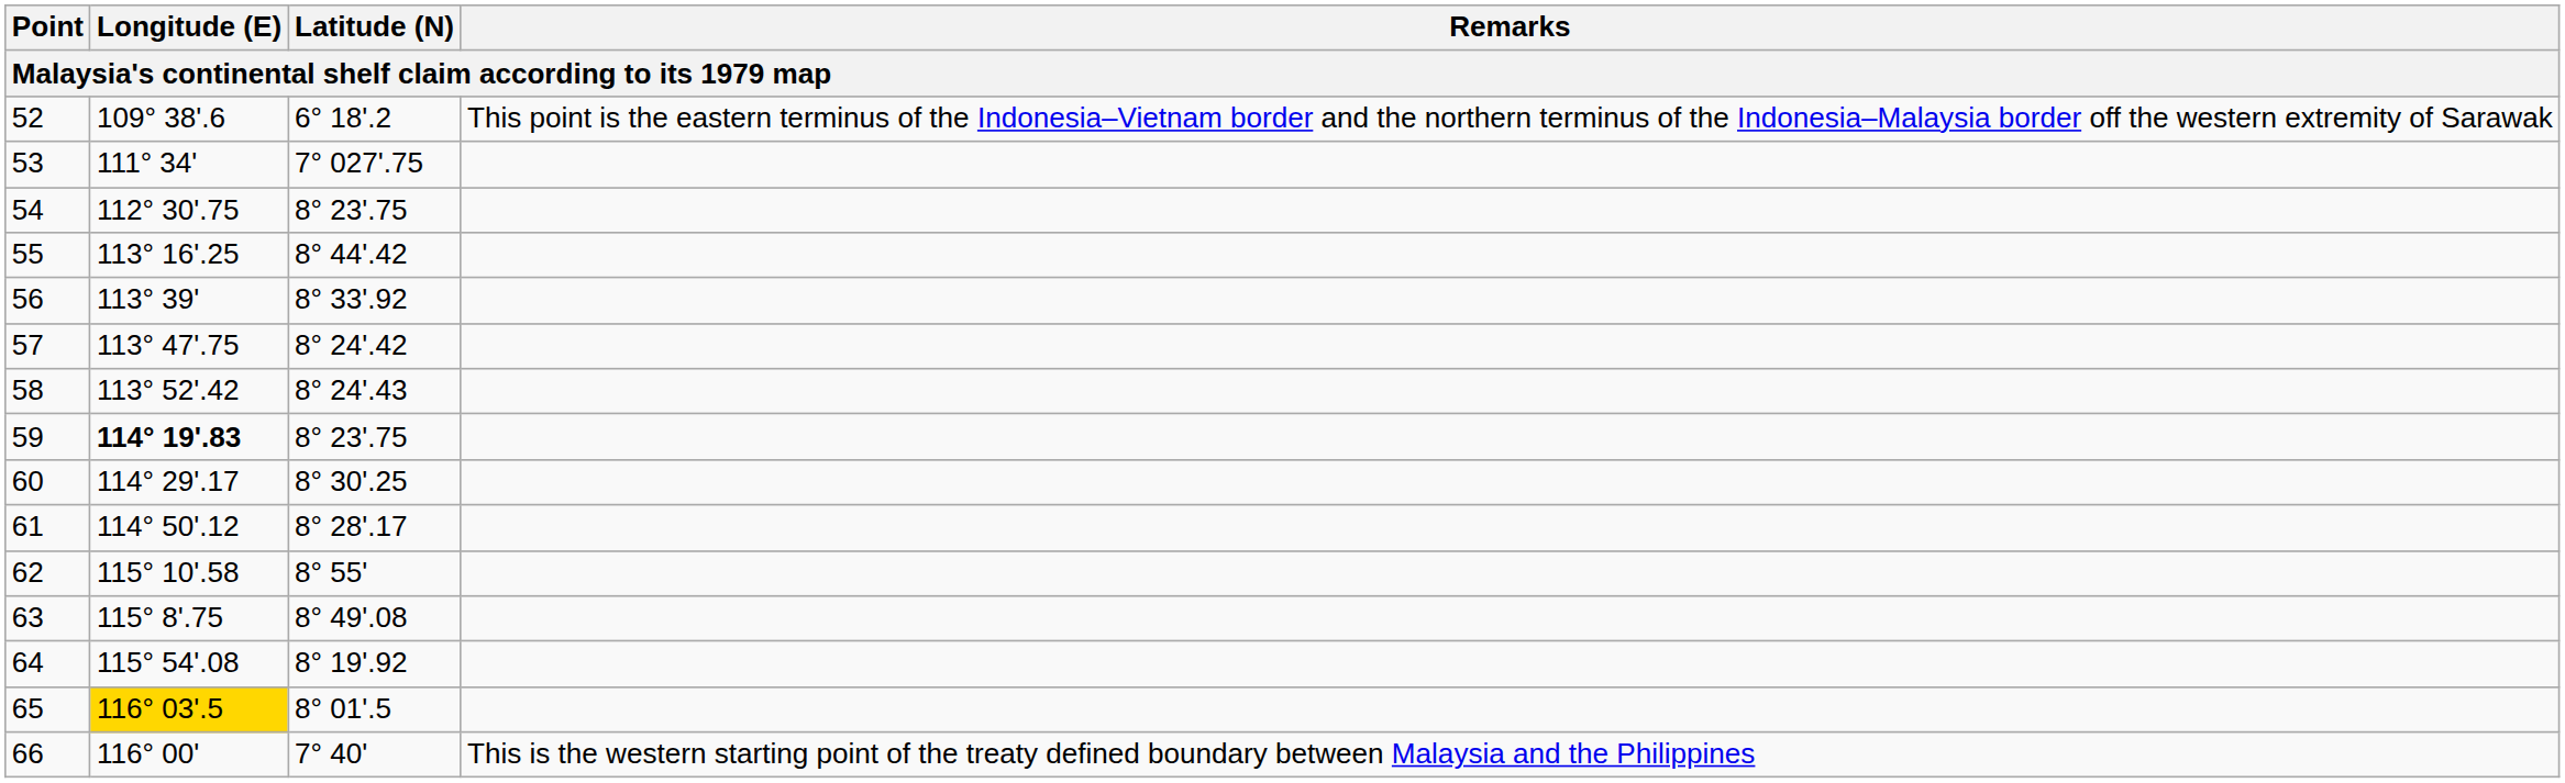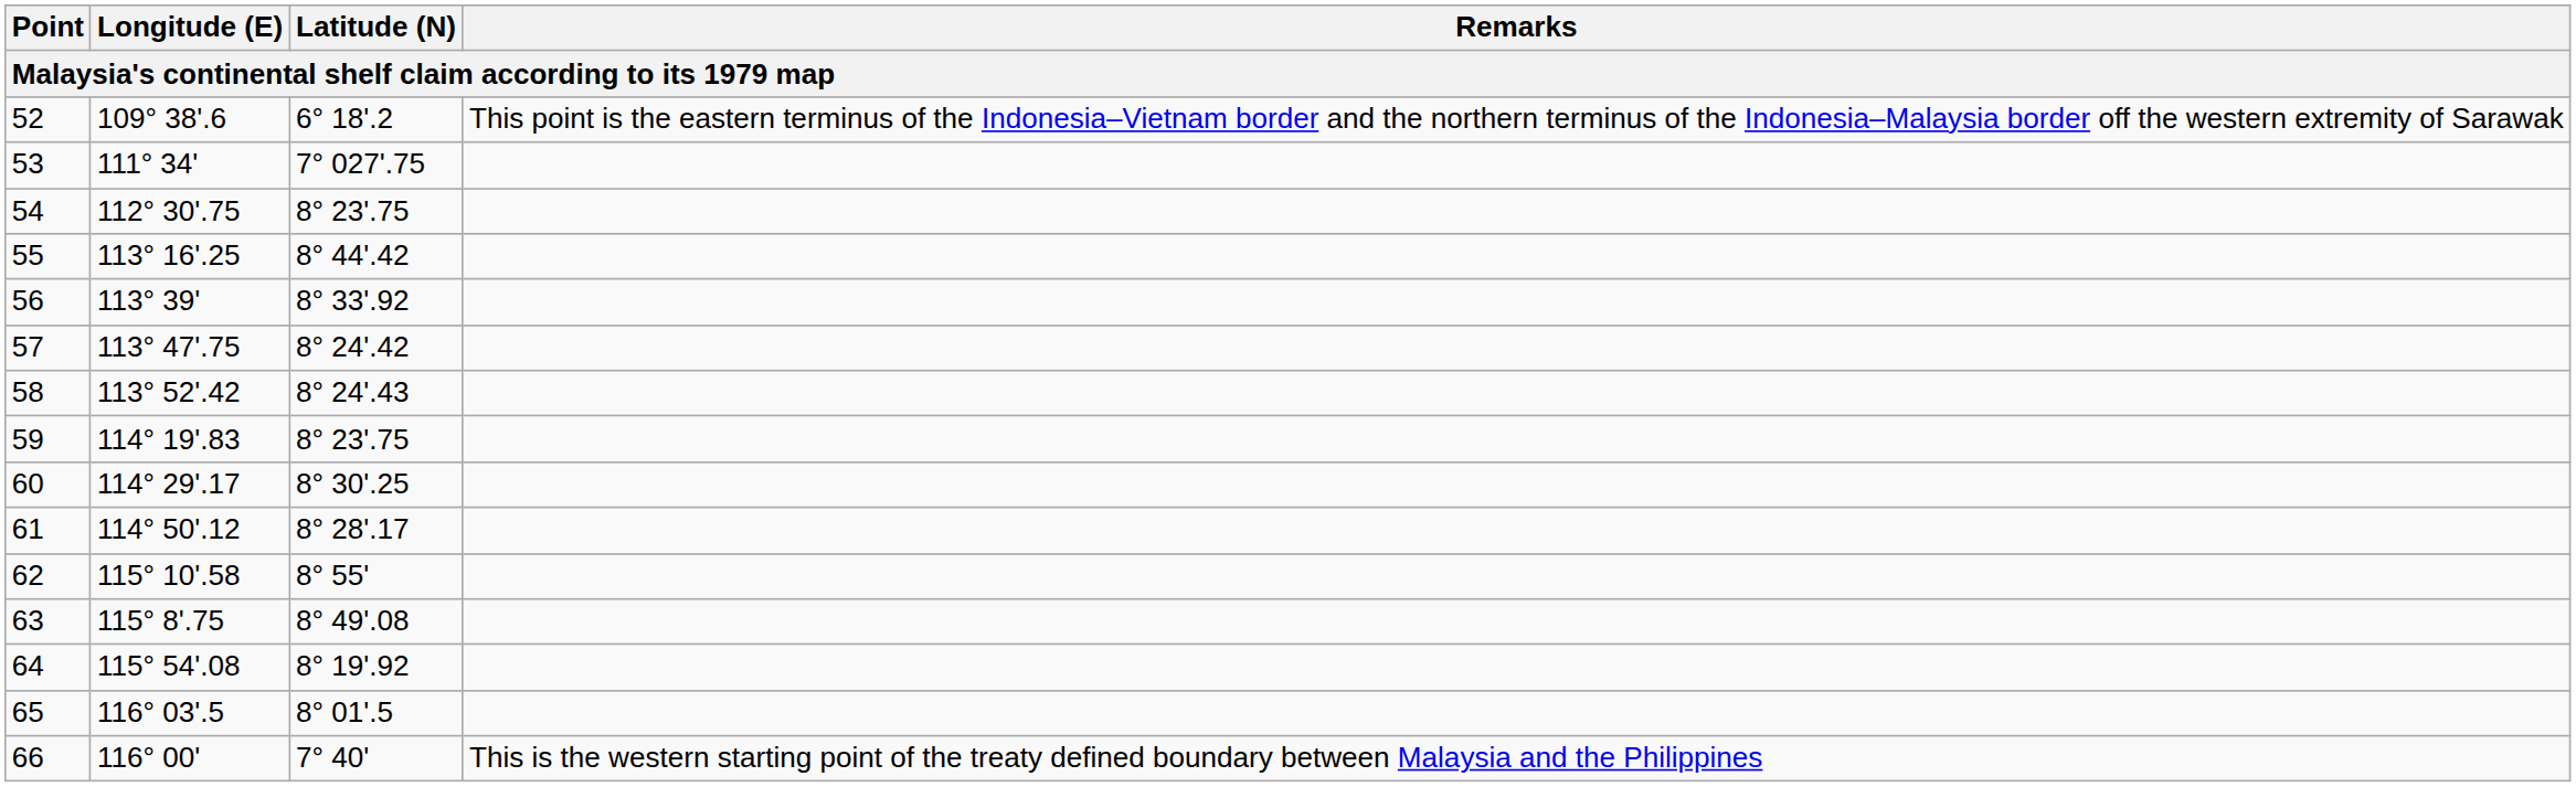59 | Longitude (E): bold -> normal
65 | Longitude (E): gold background -> no background
